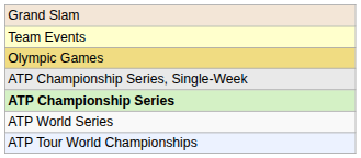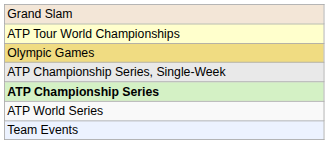row 2 | column 1: Team Events -> ATP Tour World Championships
row 7 | column 1: ATP Tour World Championships -> Team Events
